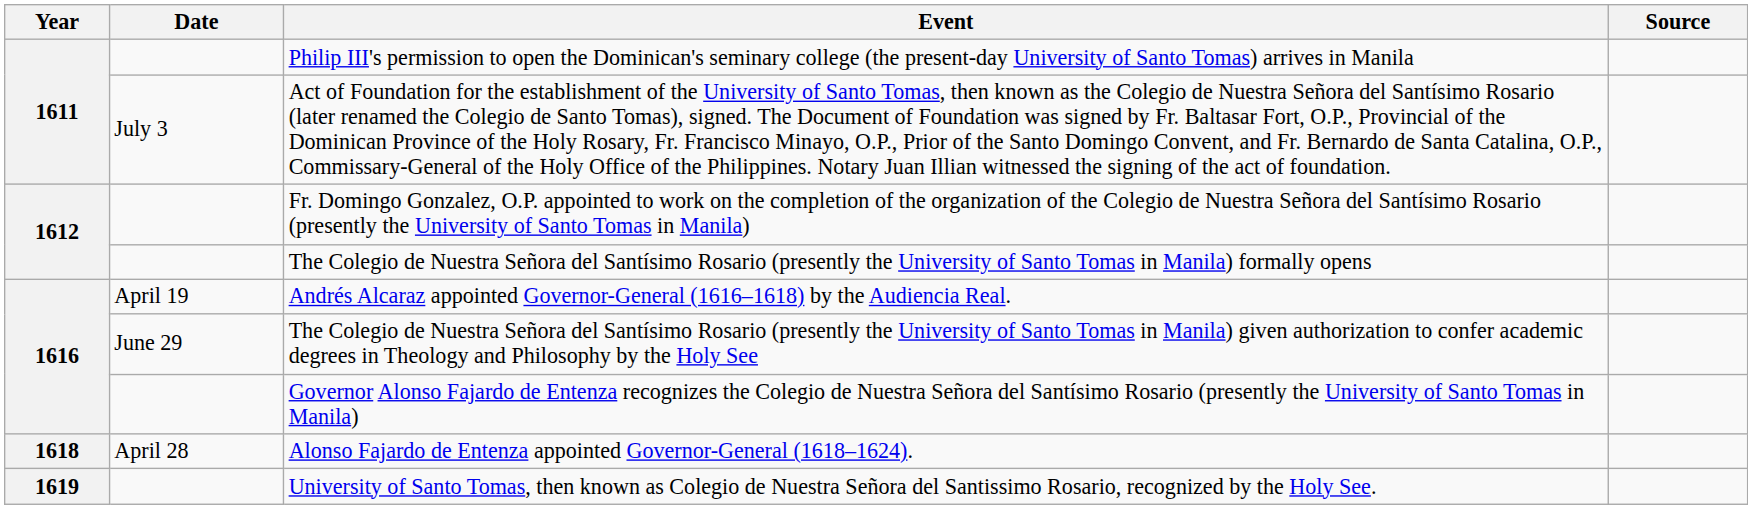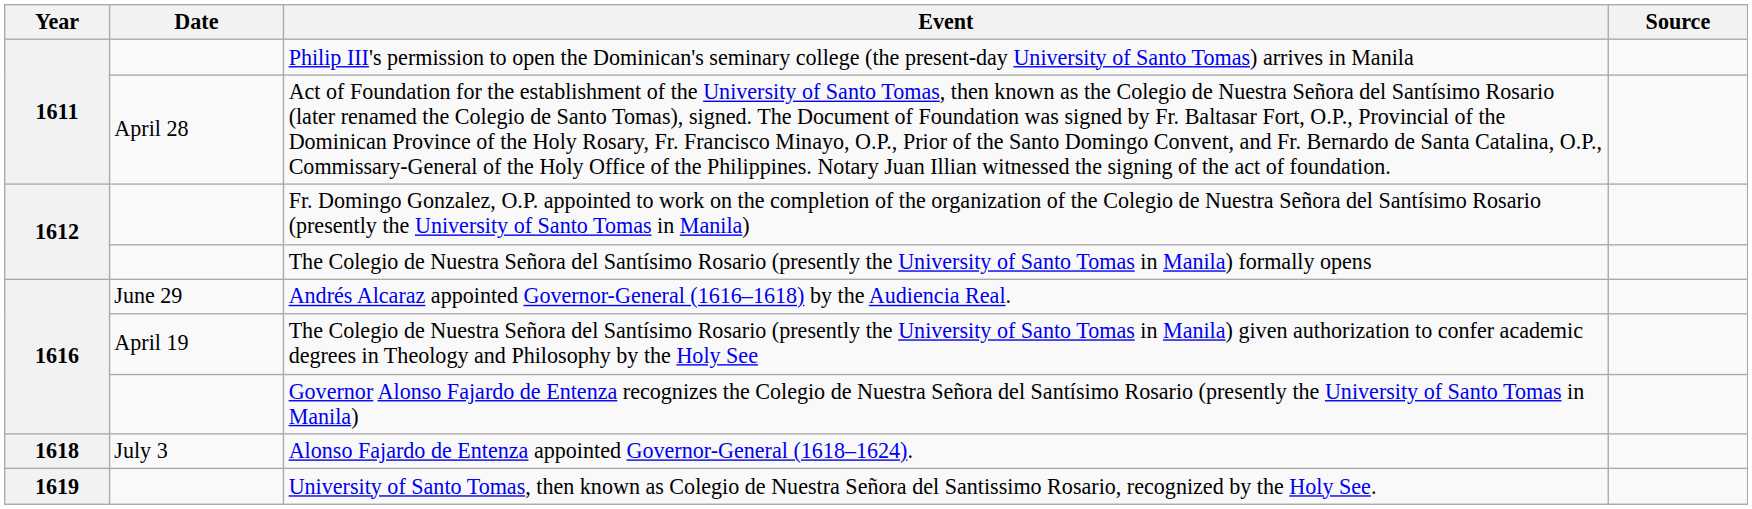row 3 | Date: July 3 -> April 28
row 6 | Date: April 19 -> June 29
row 7 | Date: June 29 -> April 19
row 9 | Date: April 28 -> July 3
